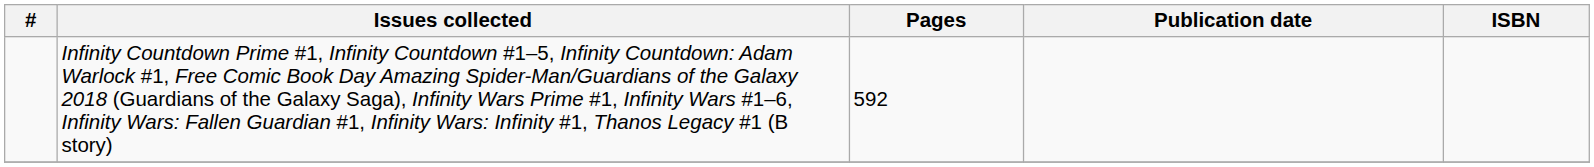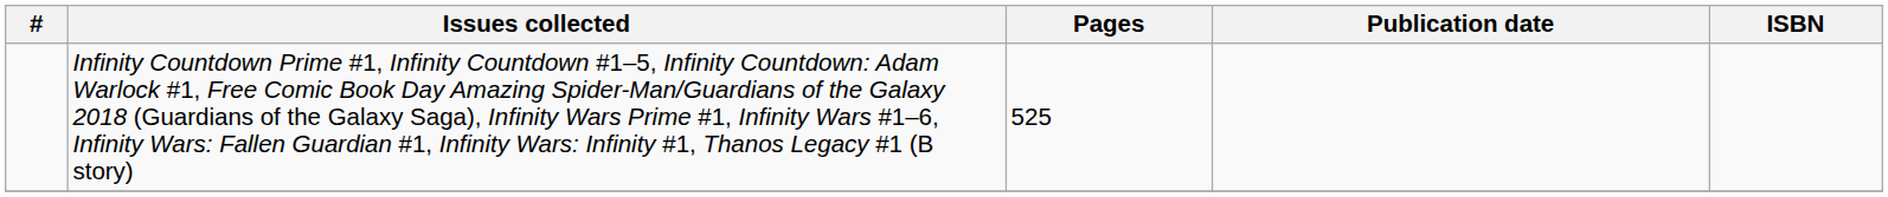row 2 | Pages: 592 -> 525
